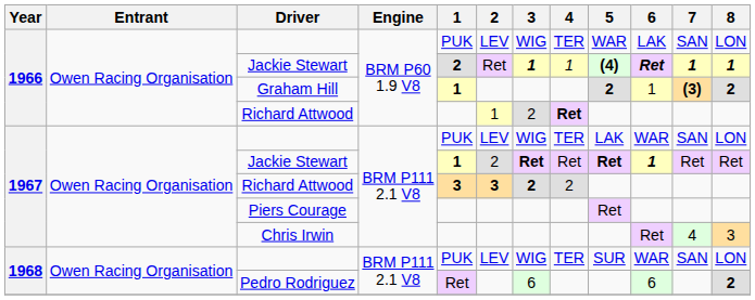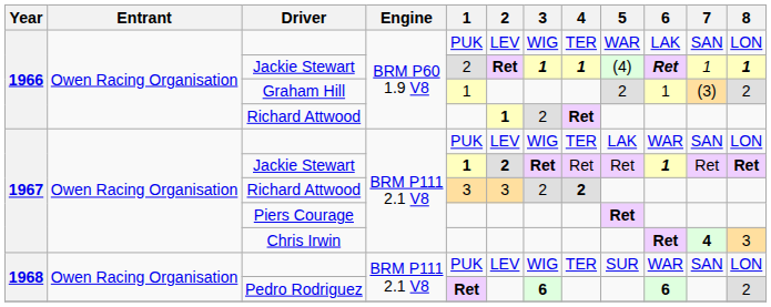1966 / Jackie Stewart | 1: bold -> normal
1966 / Jackie Stewart | 2: normal -> bold
1966 / Jackie Stewart | 4: normal -> bold
1966 / Jackie Stewart | 5: bold -> normal
1966 / Jackie Stewart | 7: bold -> normal
Graham Hill | 1: bold -> normal
Graham Hill | 5: bold -> normal
Graham Hill | 7: bold -> normal
Graham Hill | 8: bold -> normal
1966 / Richard Attwood | 2: normal -> bold
1967 / Jackie Stewart | 2: normal -> bold
1967 / Jackie Stewart | 5: bold -> normal
1967 / Jackie Stewart | 8: normal -> bold
1967 / Richard Attwood | 1: bold -> normal
1967 / Richard Attwood | 2: bold -> normal
1967 / Richard Attwood | 3: bold -> normal
1967 / Richard Attwood | 4: normal -> bold
Piers Courage | 5: normal -> bold
Chris Irwin | 6: normal -> bold
Chris Irwin | 7: normal -> bold
Pedro Rodriguez | 1: normal -> bold
Pedro Rodriguez | 3: normal -> bold
Pedro Rodriguez | 6: normal -> bold
Pedro Rodriguez | 8: bold -> normal
